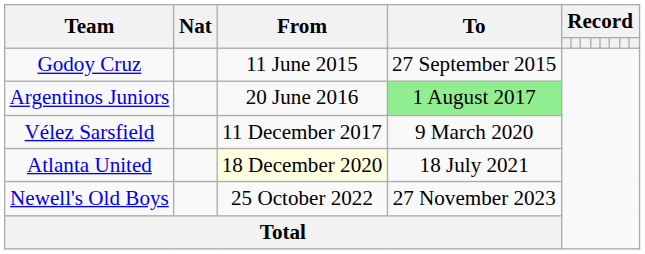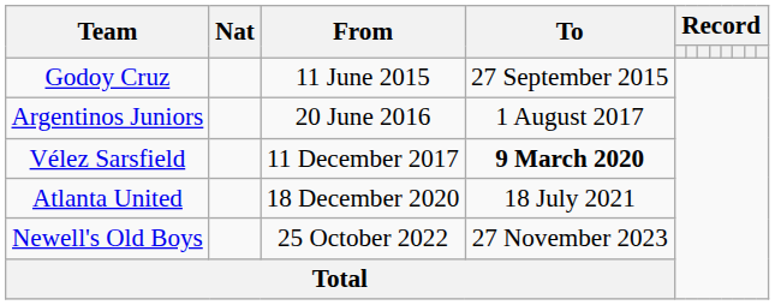Argentinos Juniors | To: lightgreen background -> no background
Vélez Sarsfield | To: normal -> bold
Atlanta United | From: lightyellow background -> no background
